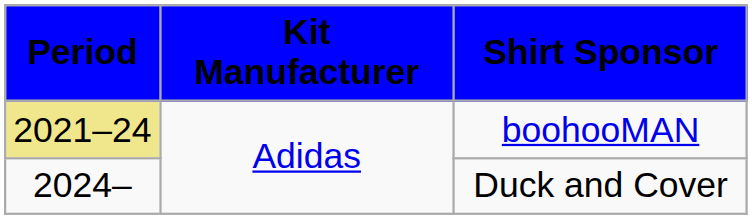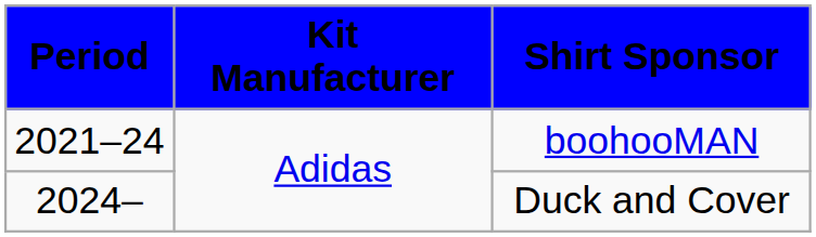boohooMAN | Period: khaki background -> no background
